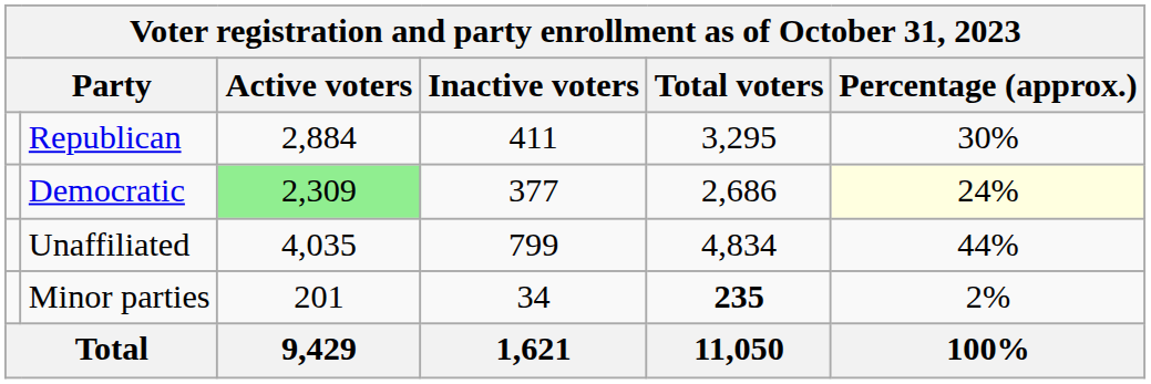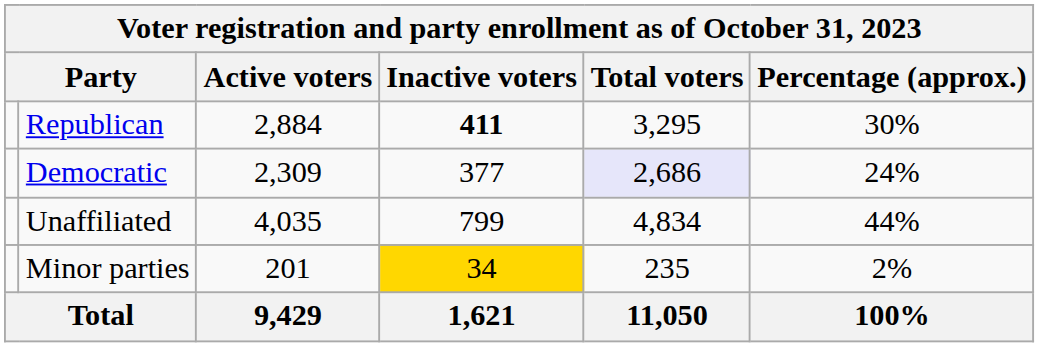Republican | Inactive voters: normal -> bold
Democratic | Active voters: lightgreen background -> no background
Democratic | Total voters: no background -> lavender background
Democratic | Percentage (approx.): lightyellow background -> no background
Minor parties | Inactive voters: no background -> gold background
Minor parties | Total voters: bold -> normal
